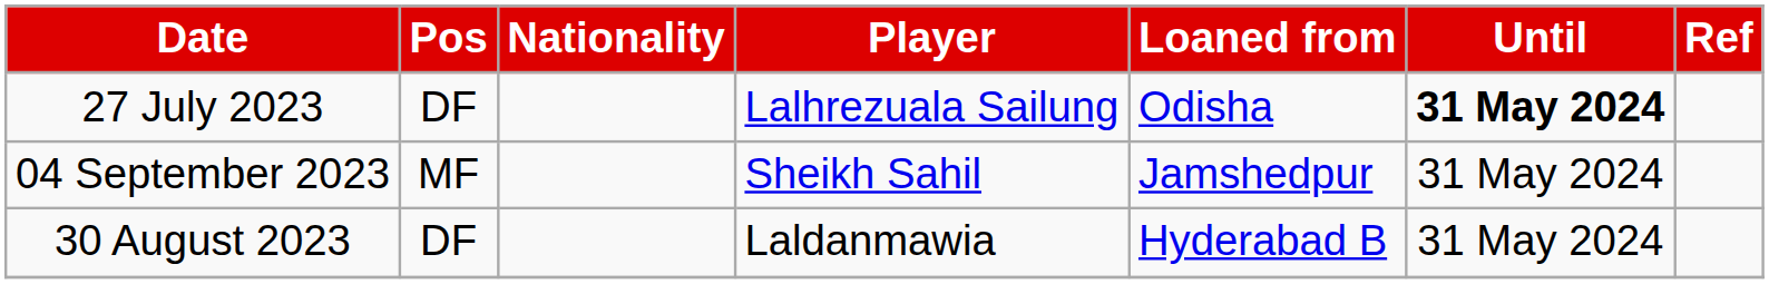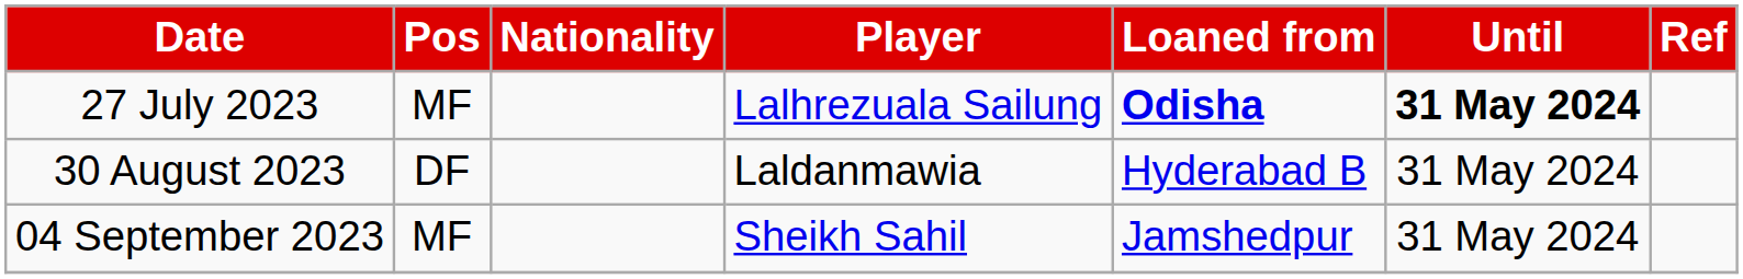27 July 2023 | Pos: DF -> MF
27 July 2023 | Loaned from: normal -> bold
rows swapped: 30 August 2023 <-> 04 September 2023
